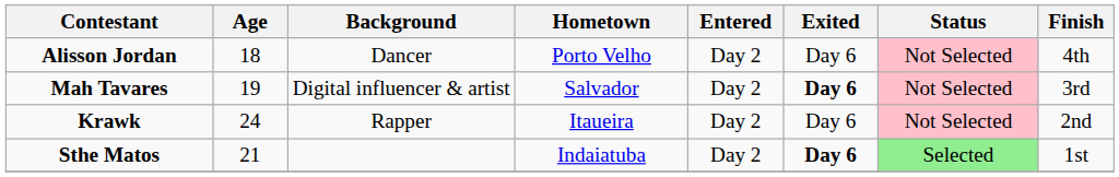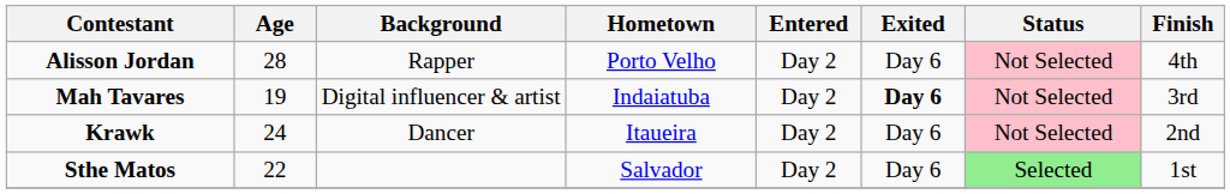Alisson Jordan | Age: 18 -> 28
Alisson Jordan | Background: Dancer -> Rapper
Mah Tavares | Hometown: Salvador -> Indaiatuba
Krawk | Background: Rapper -> Dancer
Sthe Matos | Age: 21 -> 22
Sthe Matos | Hometown: Indaiatuba -> Salvador
Sthe Matos | Exited: bold -> normal
